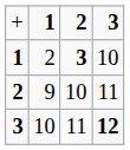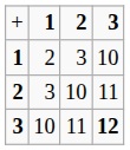row 2 | column 3: bold -> normal
row 3 | column 2: 9 -> 3
